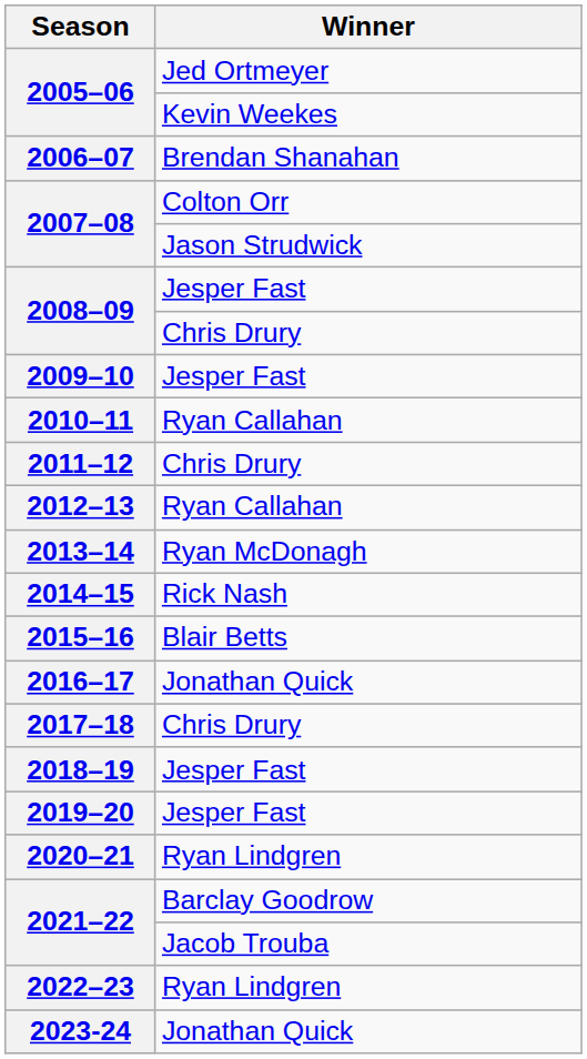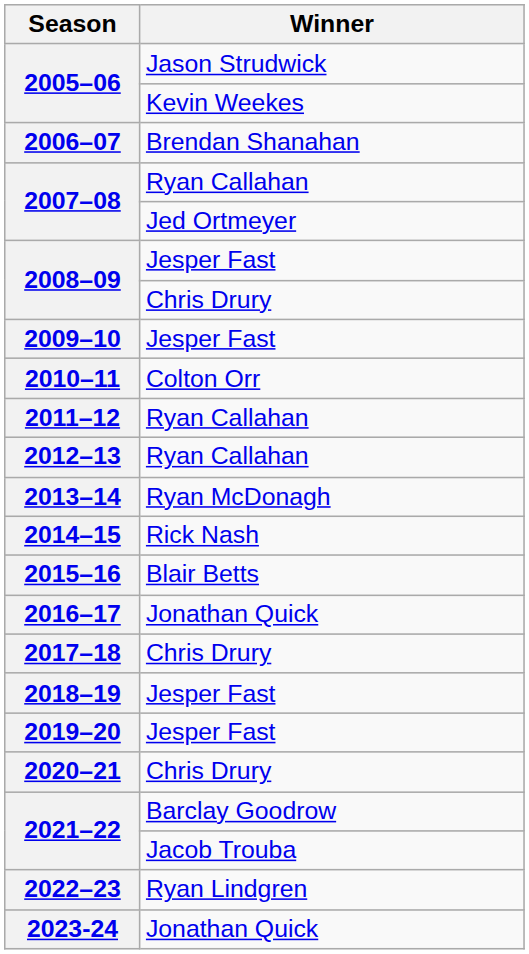row 2 | Winner: Jed Ortmeyer -> Jason Strudwick
row 5 | Winner: Colton Orr -> Ryan Callahan
row 6 | Winner: Jason Strudwick -> Jed Ortmeyer
row 10 | Winner: Ryan Callahan -> Colton Orr
row 11 | Winner: Chris Drury -> Ryan Callahan
row 20 | Winner: Ryan Lindgren -> Chris Drury
